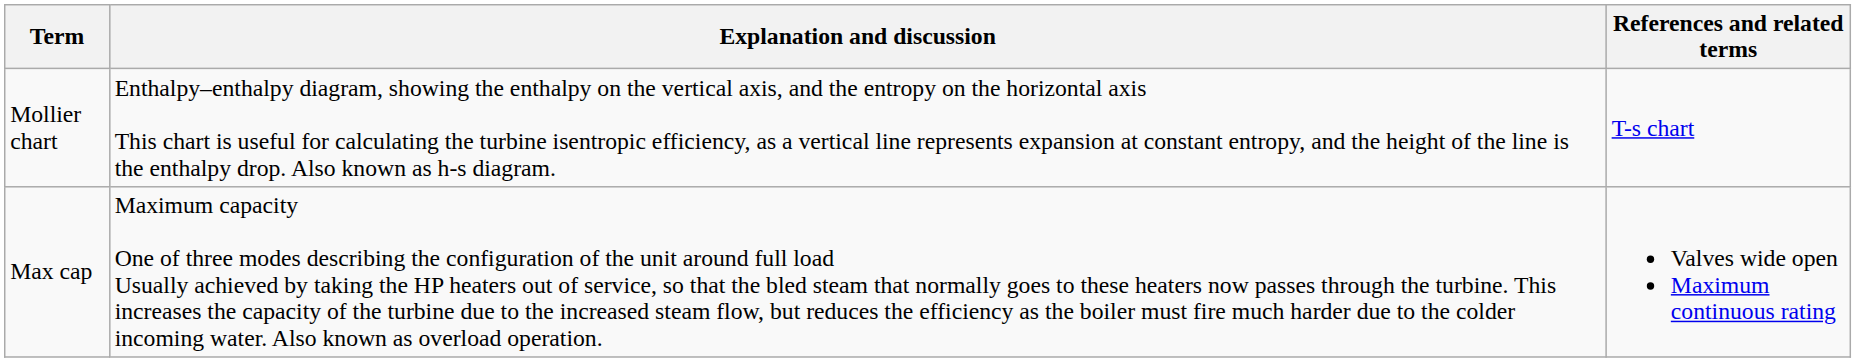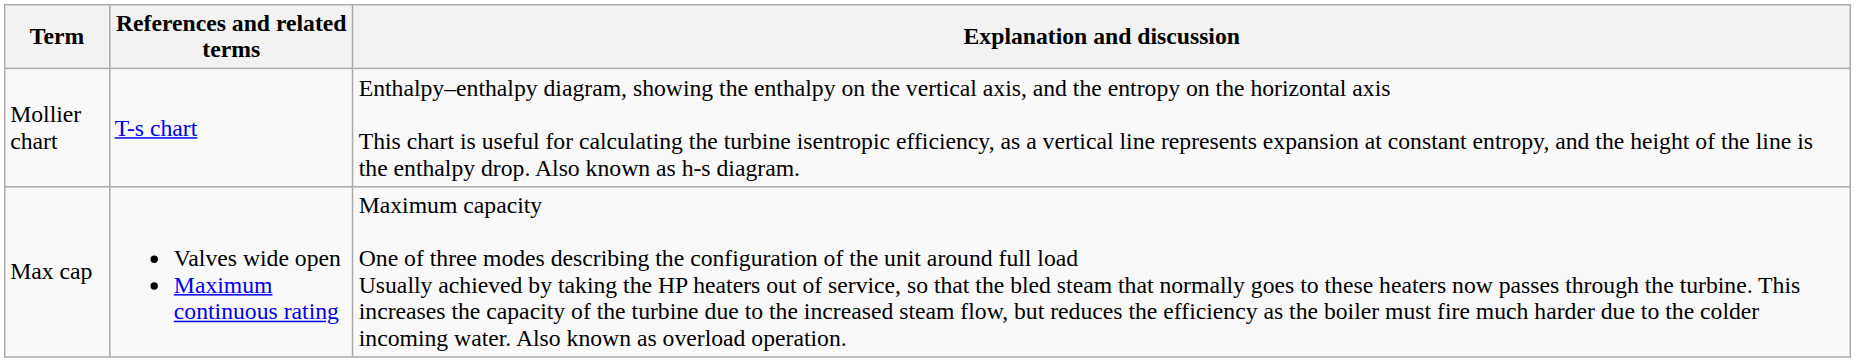columns swapped: Explanation and discussion <-> References and related terms
